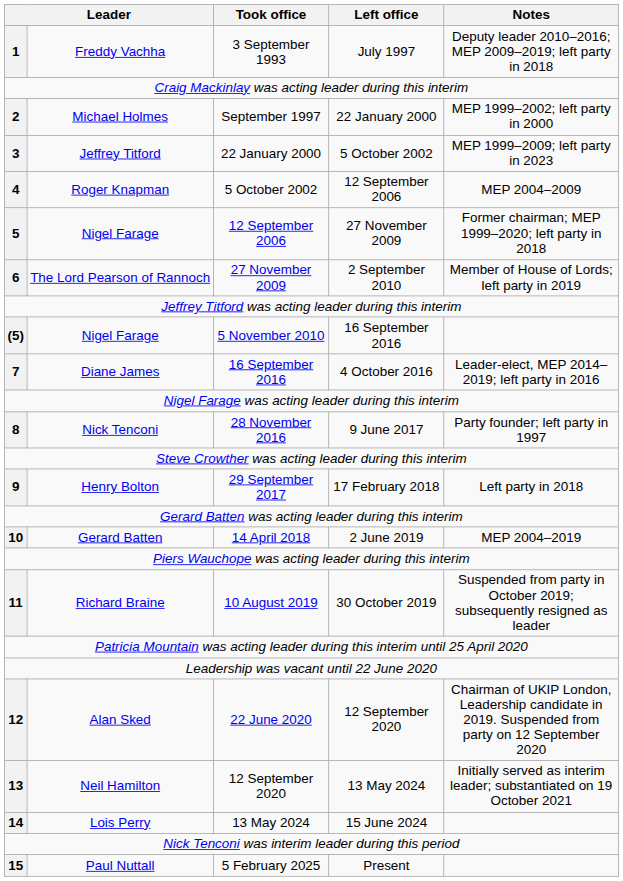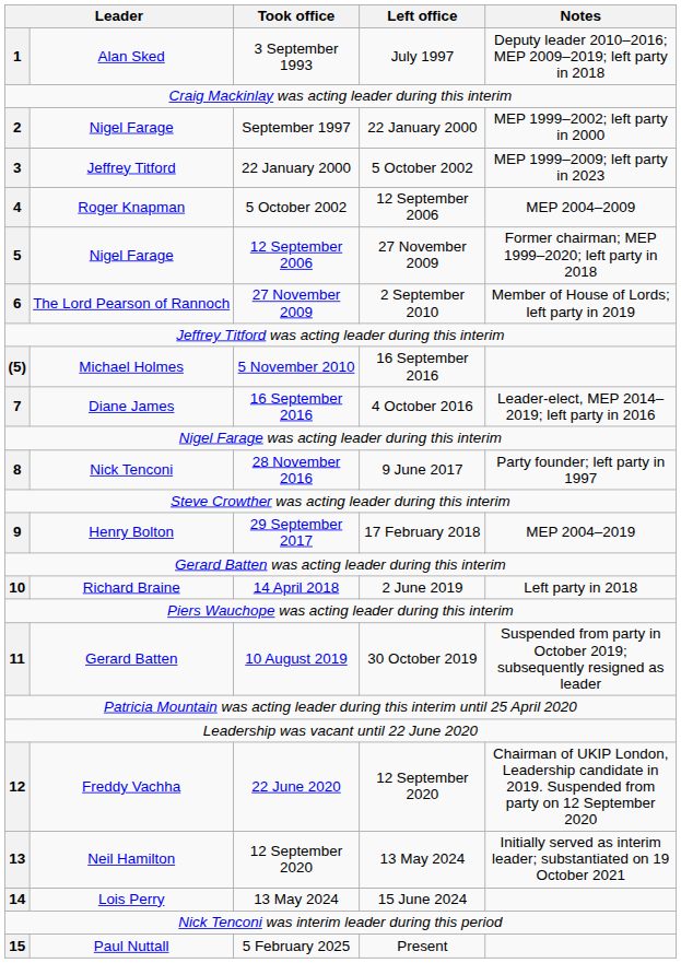3 September 1993 | column 2: Freddy Vachha -> Alan Sked
September 1997 | column 2: Michael Holmes -> Nigel Farage
5 November 2010 | column 2: Nigel Farage -> Michael Holmes
29 September 2017 | Notes: Left party in 2018 -> MEP 2004–2019
14 April 2018 | column 2: Gerard Batten -> Richard Braine
14 April 2018 | Notes: MEP 2004–2019 -> Left party in 2018
10 August 2019 | column 2: Richard Braine -> Gerard Batten
22 June 2020 | column 2: Alan Sked -> Freddy Vachha
